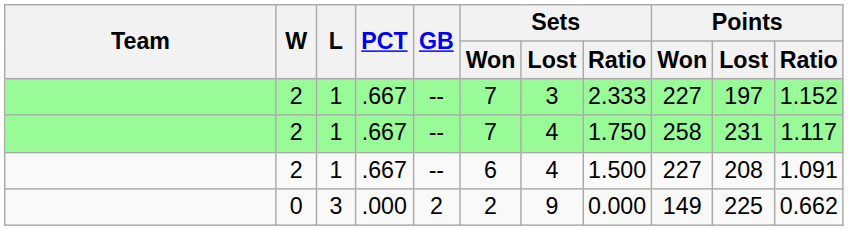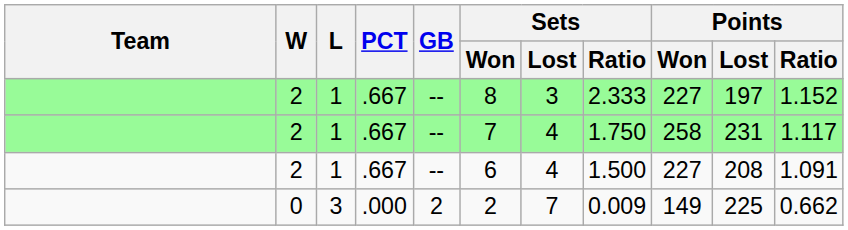row 3 | Sets / Won: 7 -> 8
row 6 | Sets / Lost: 9 -> 7
row 6 | Sets / Ratio: 0.000 -> 0.009
